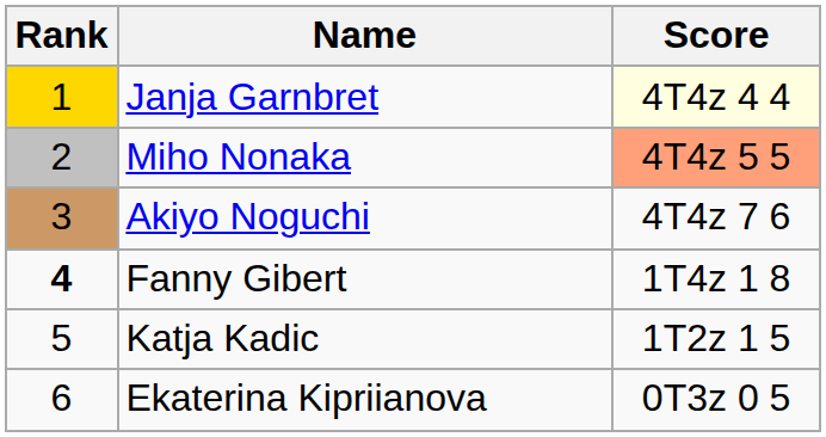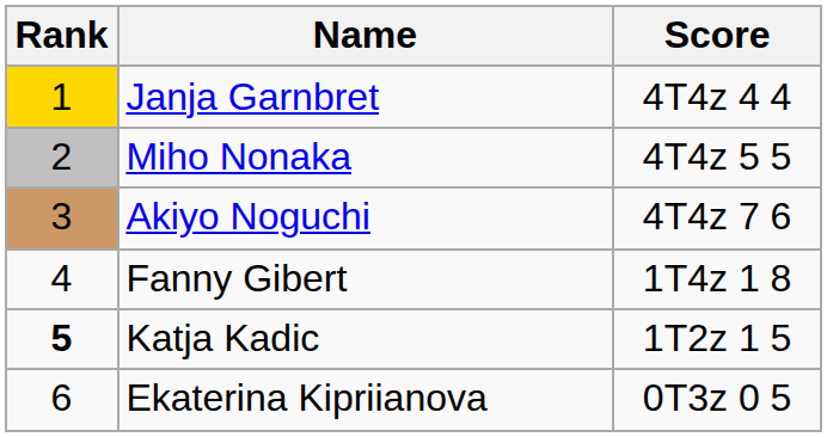Janja Garnbret | Score: lightyellow background -> no background
Miho Nonaka | Score: lightsalmon background -> no background
Fanny Gibert | Rank: bold -> normal
Katja Kadic | Rank: normal -> bold
